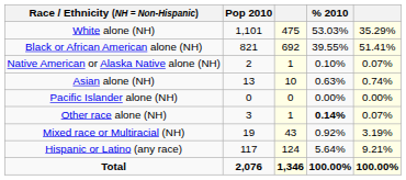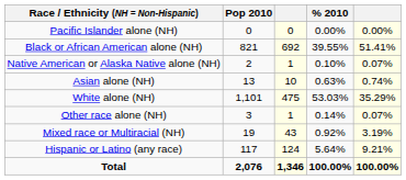rows swapped: White alone (NH) <-> Pacific Islander alone (NH)
Other race alone (NH) | % 2010: bold -> normal
